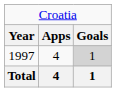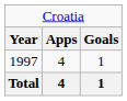1997 | column 3: lightgrey background -> no background
